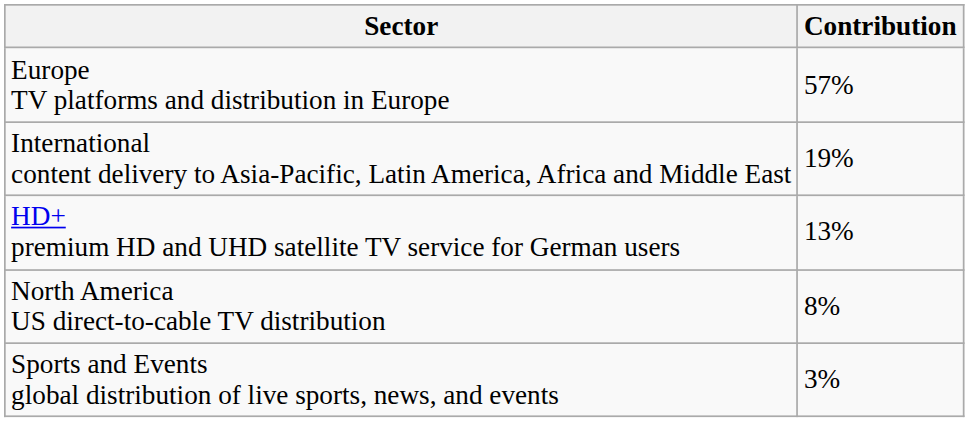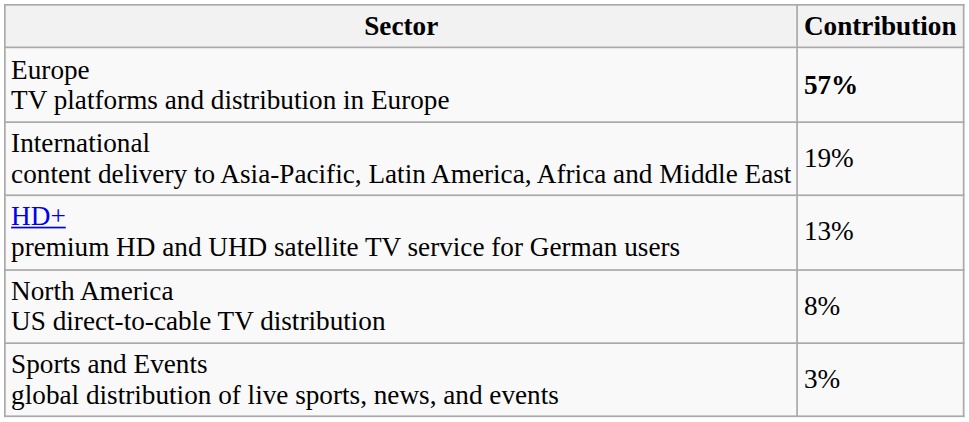Europe TV platforms and distribution in Europe | Contribution: normal -> bold
